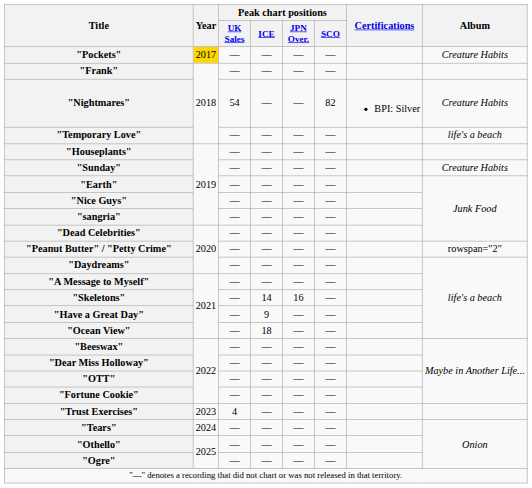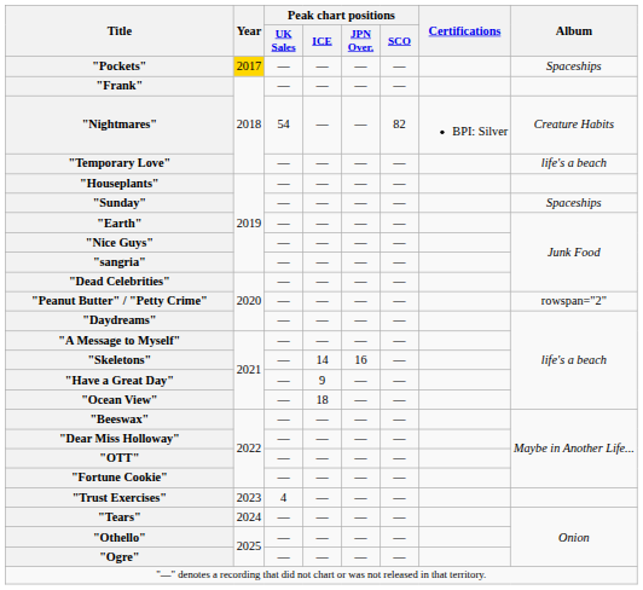"Pockets" | Album: Creature Habits -> Spaceships
"Sunday" | Album: Creature Habits -> Spaceships
